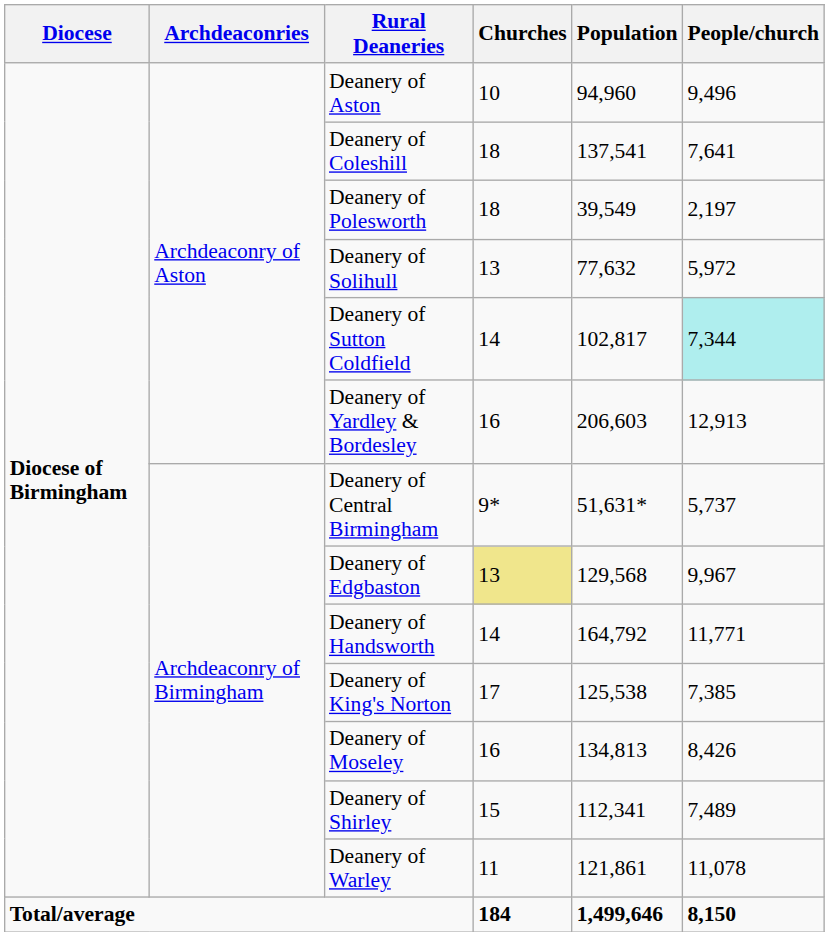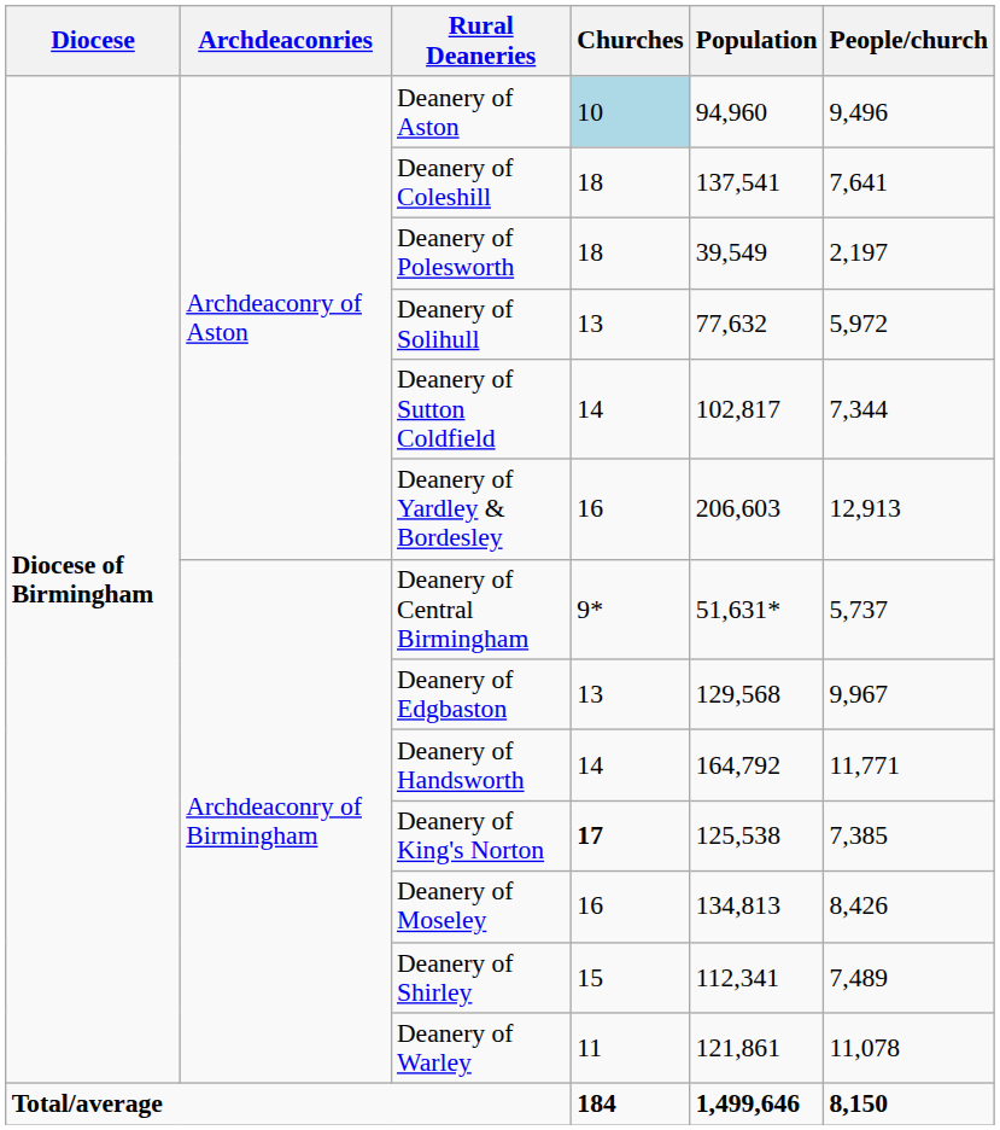Deanery of Aston | Churches: no background -> lightblue background
Deanery of Sutton Coldfield | People/church: paleturquoise background -> no background
Deanery of Edgbaston | Churches: khaki background -> no background
Deanery of King's Norton | Churches: normal -> bold
